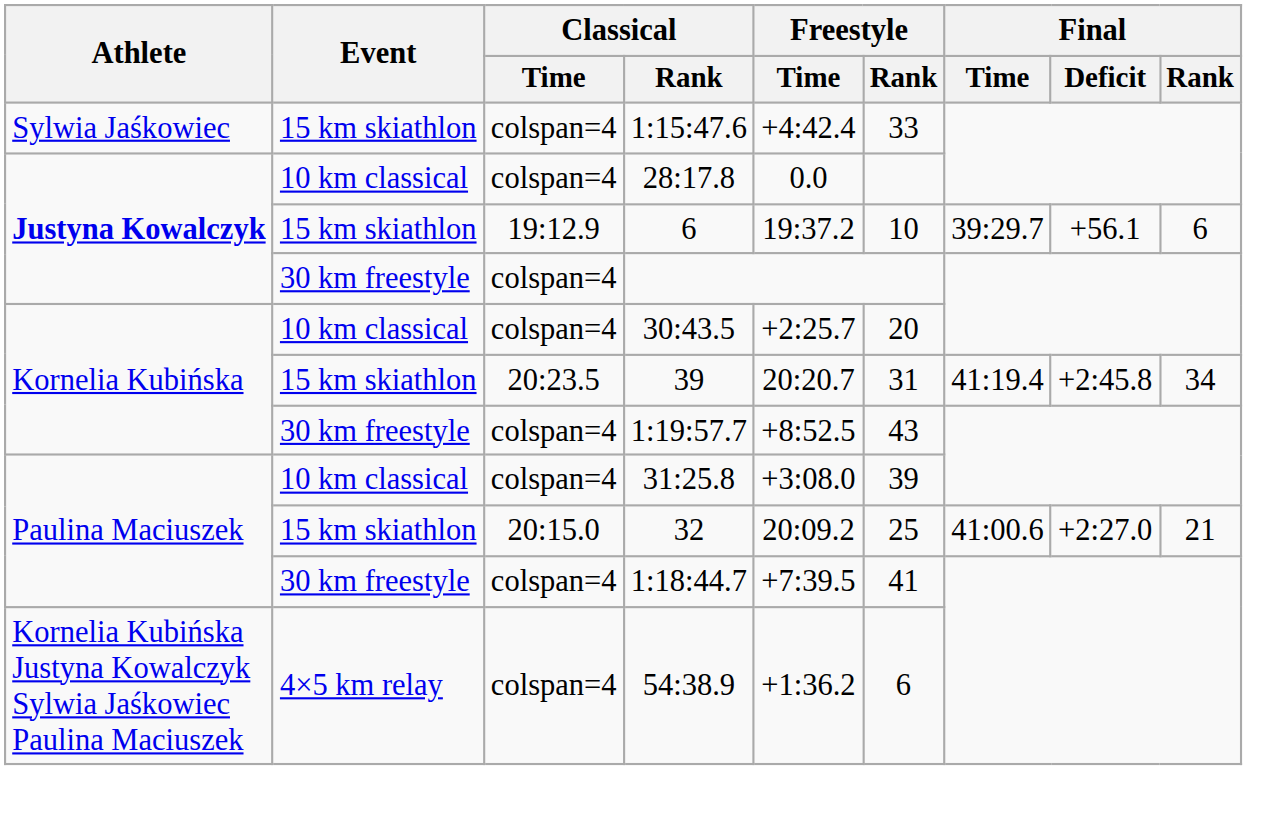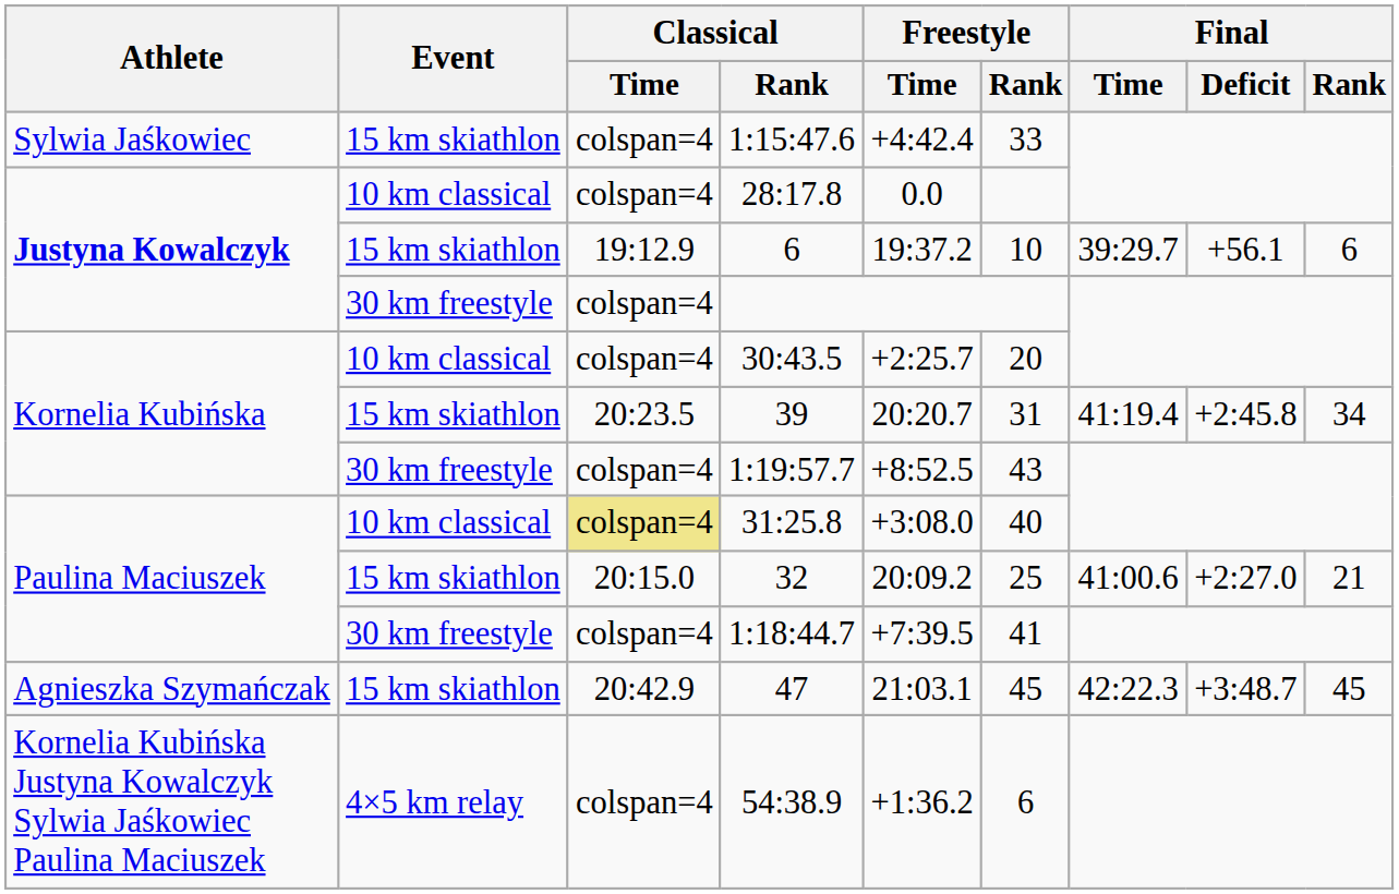31:25.8 | Classical / Time: no background -> khaki background
31:25.8 | Freestyle / Rank: 39 -> 40
+ row: Agnieszka Szymańczak | 15 km skiathlon | 20:42.9 | 47 | 21:03.1 | 45 | 42:22.3 | +3:48.7 | 45
